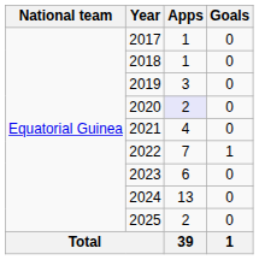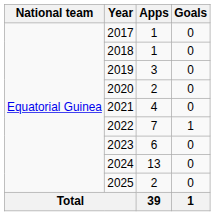2020 | Apps: lavender background -> no background
